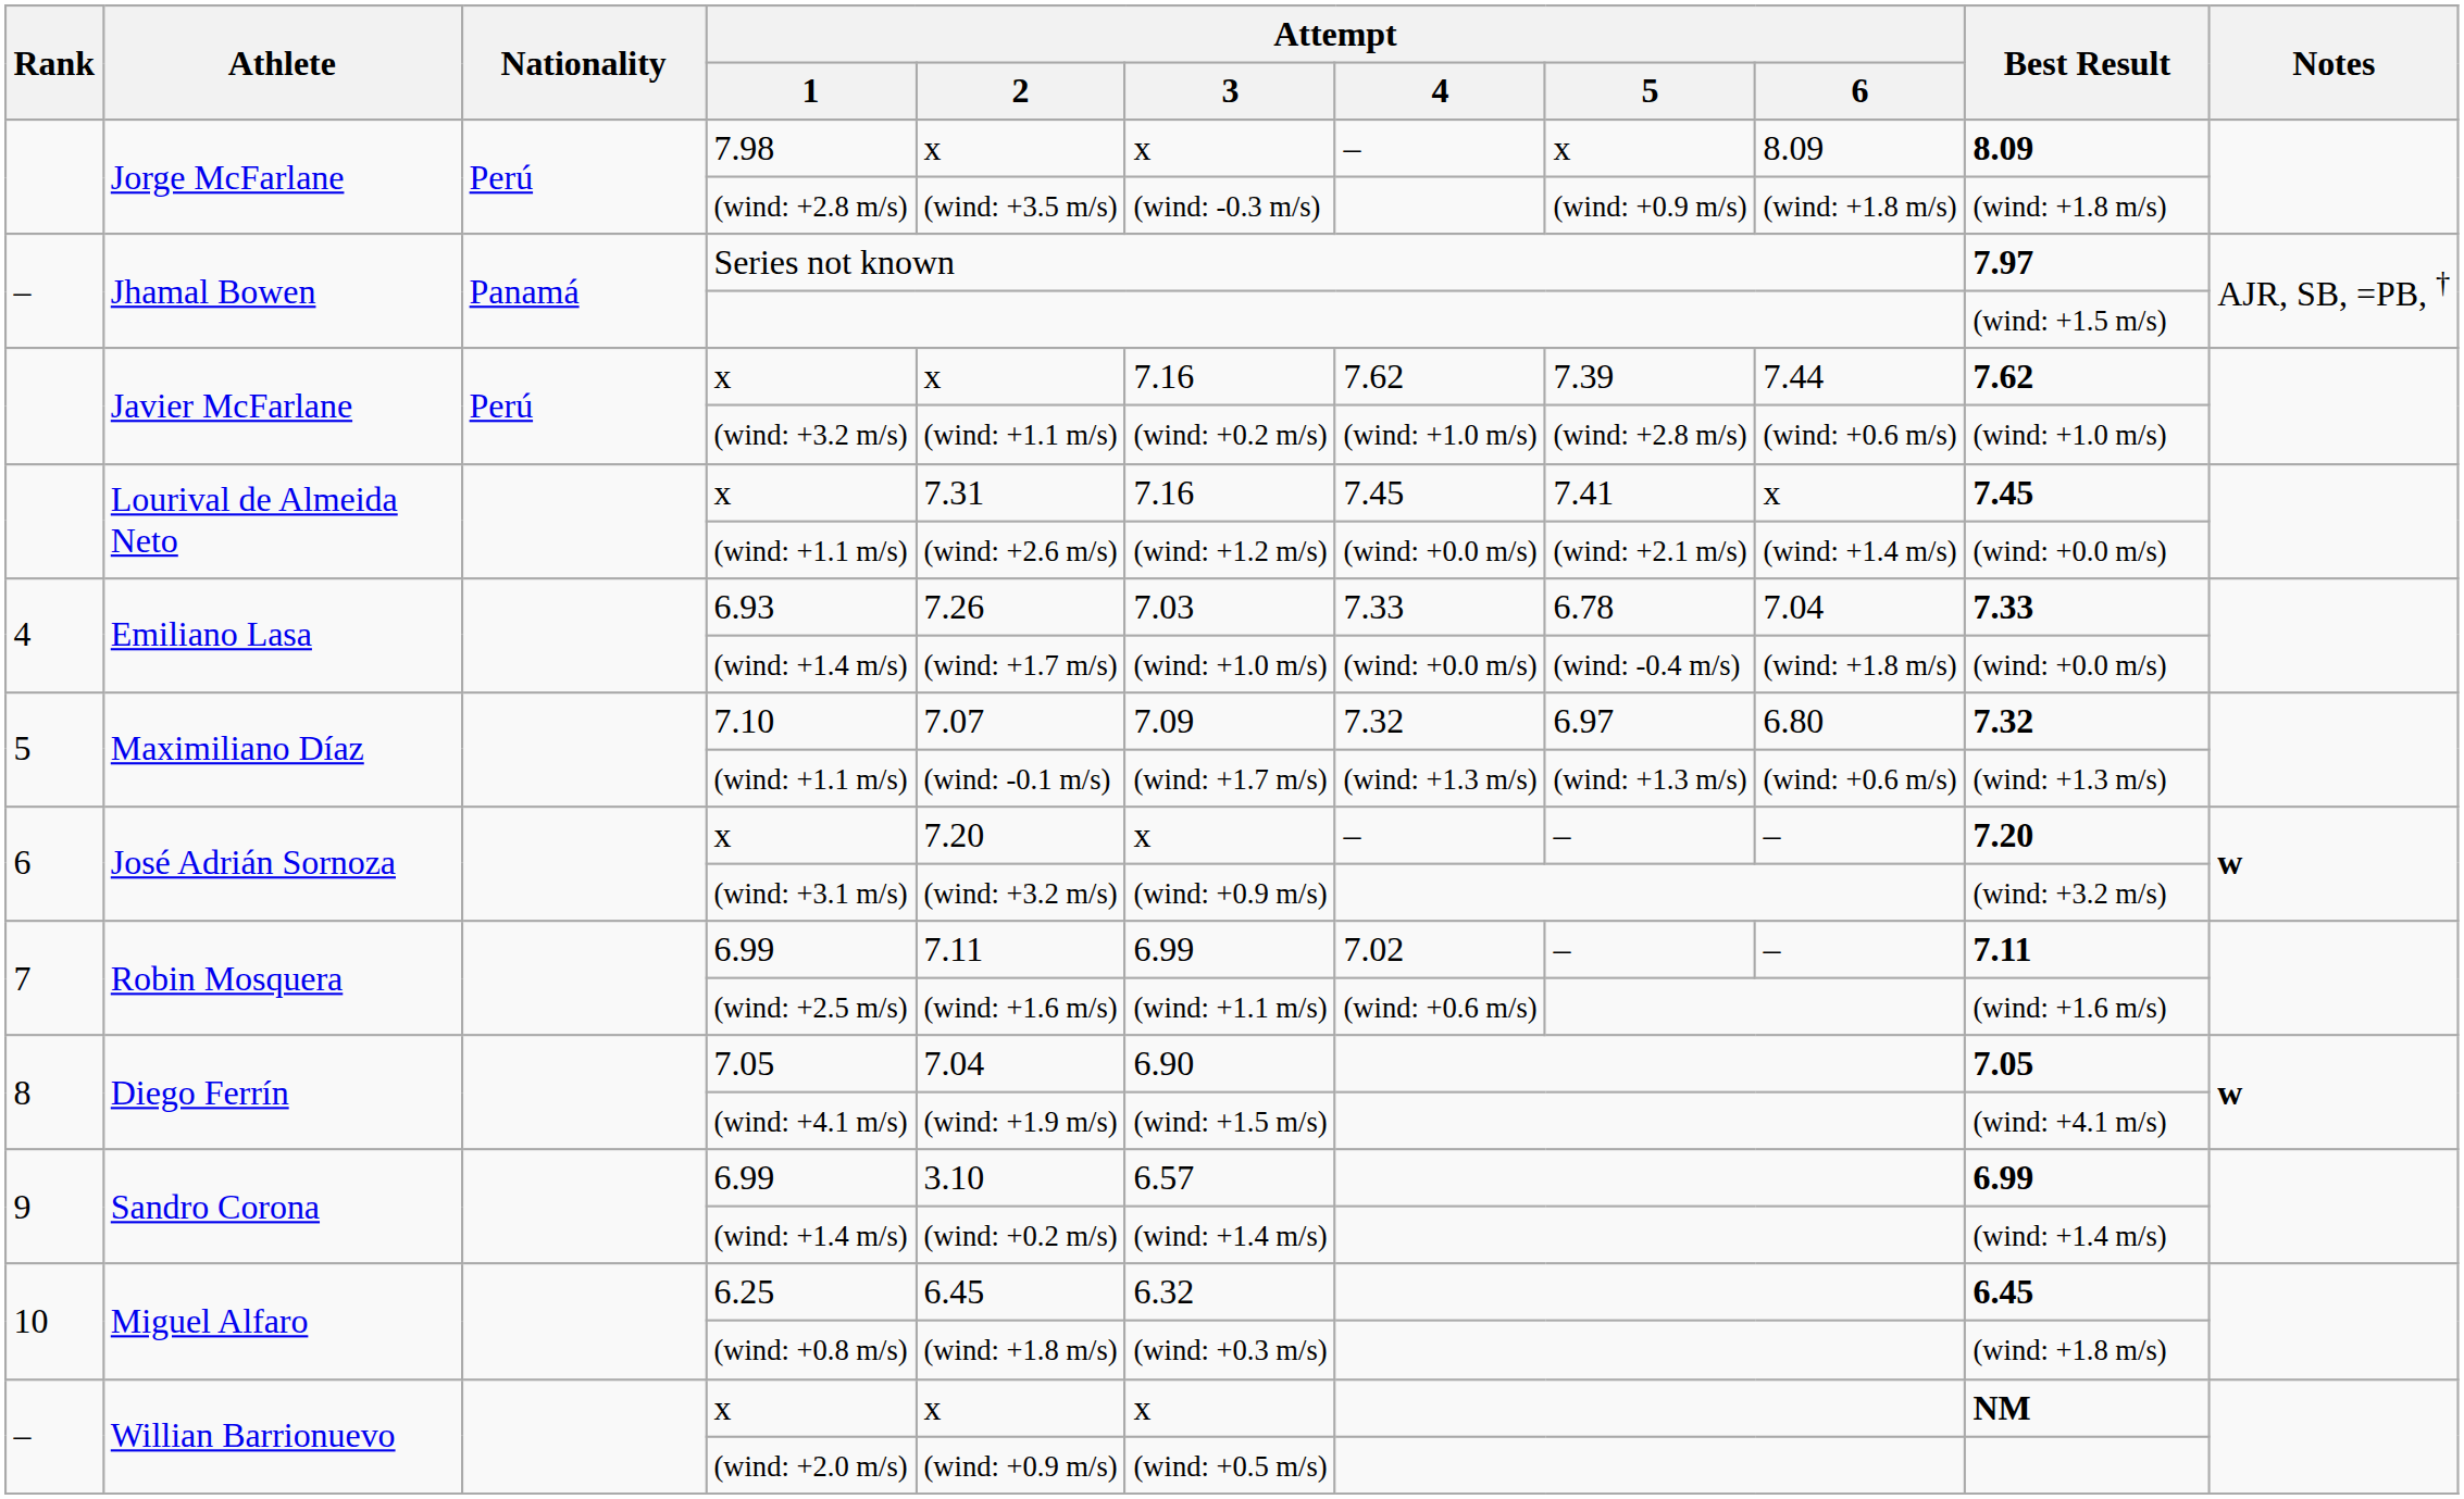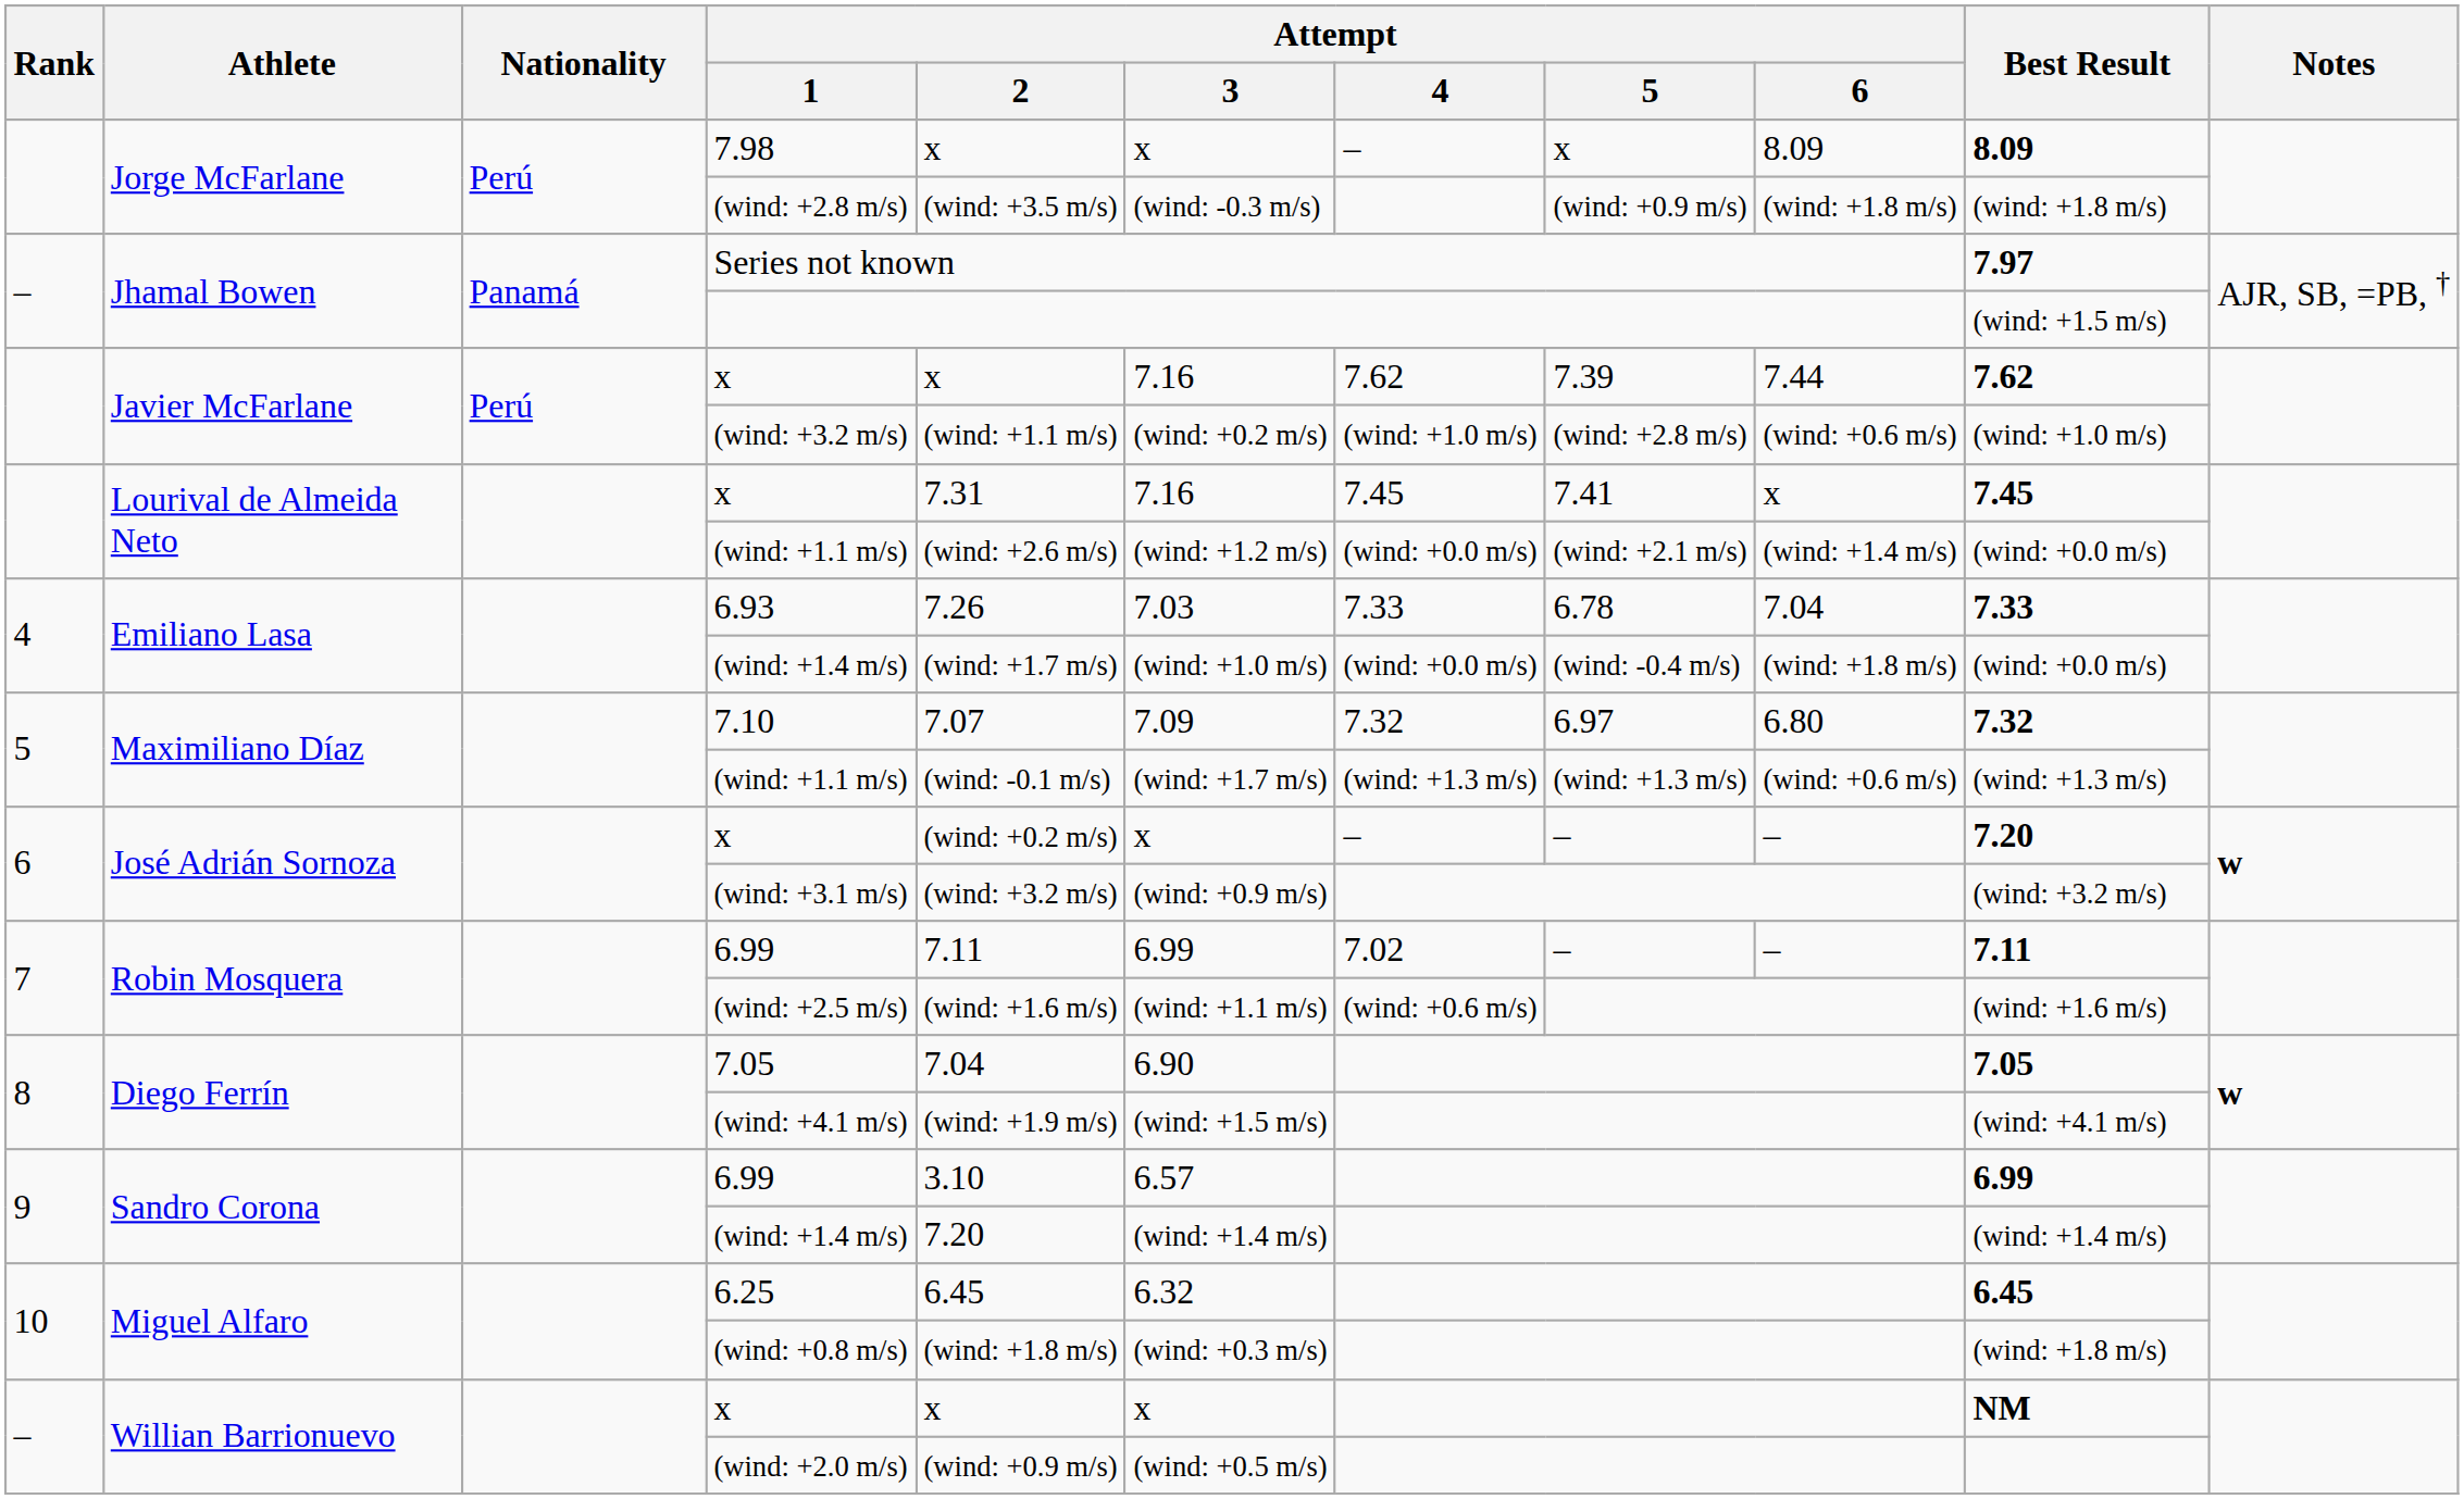José Adrián Sornoza / x | Attempt / 2: 7.20 -> (wind: +0.2 m/s)
Sandro Corona / (wind: +1.4 m/s) | Attempt / 2: (wind: +0.2 m/s) -> 7.20
